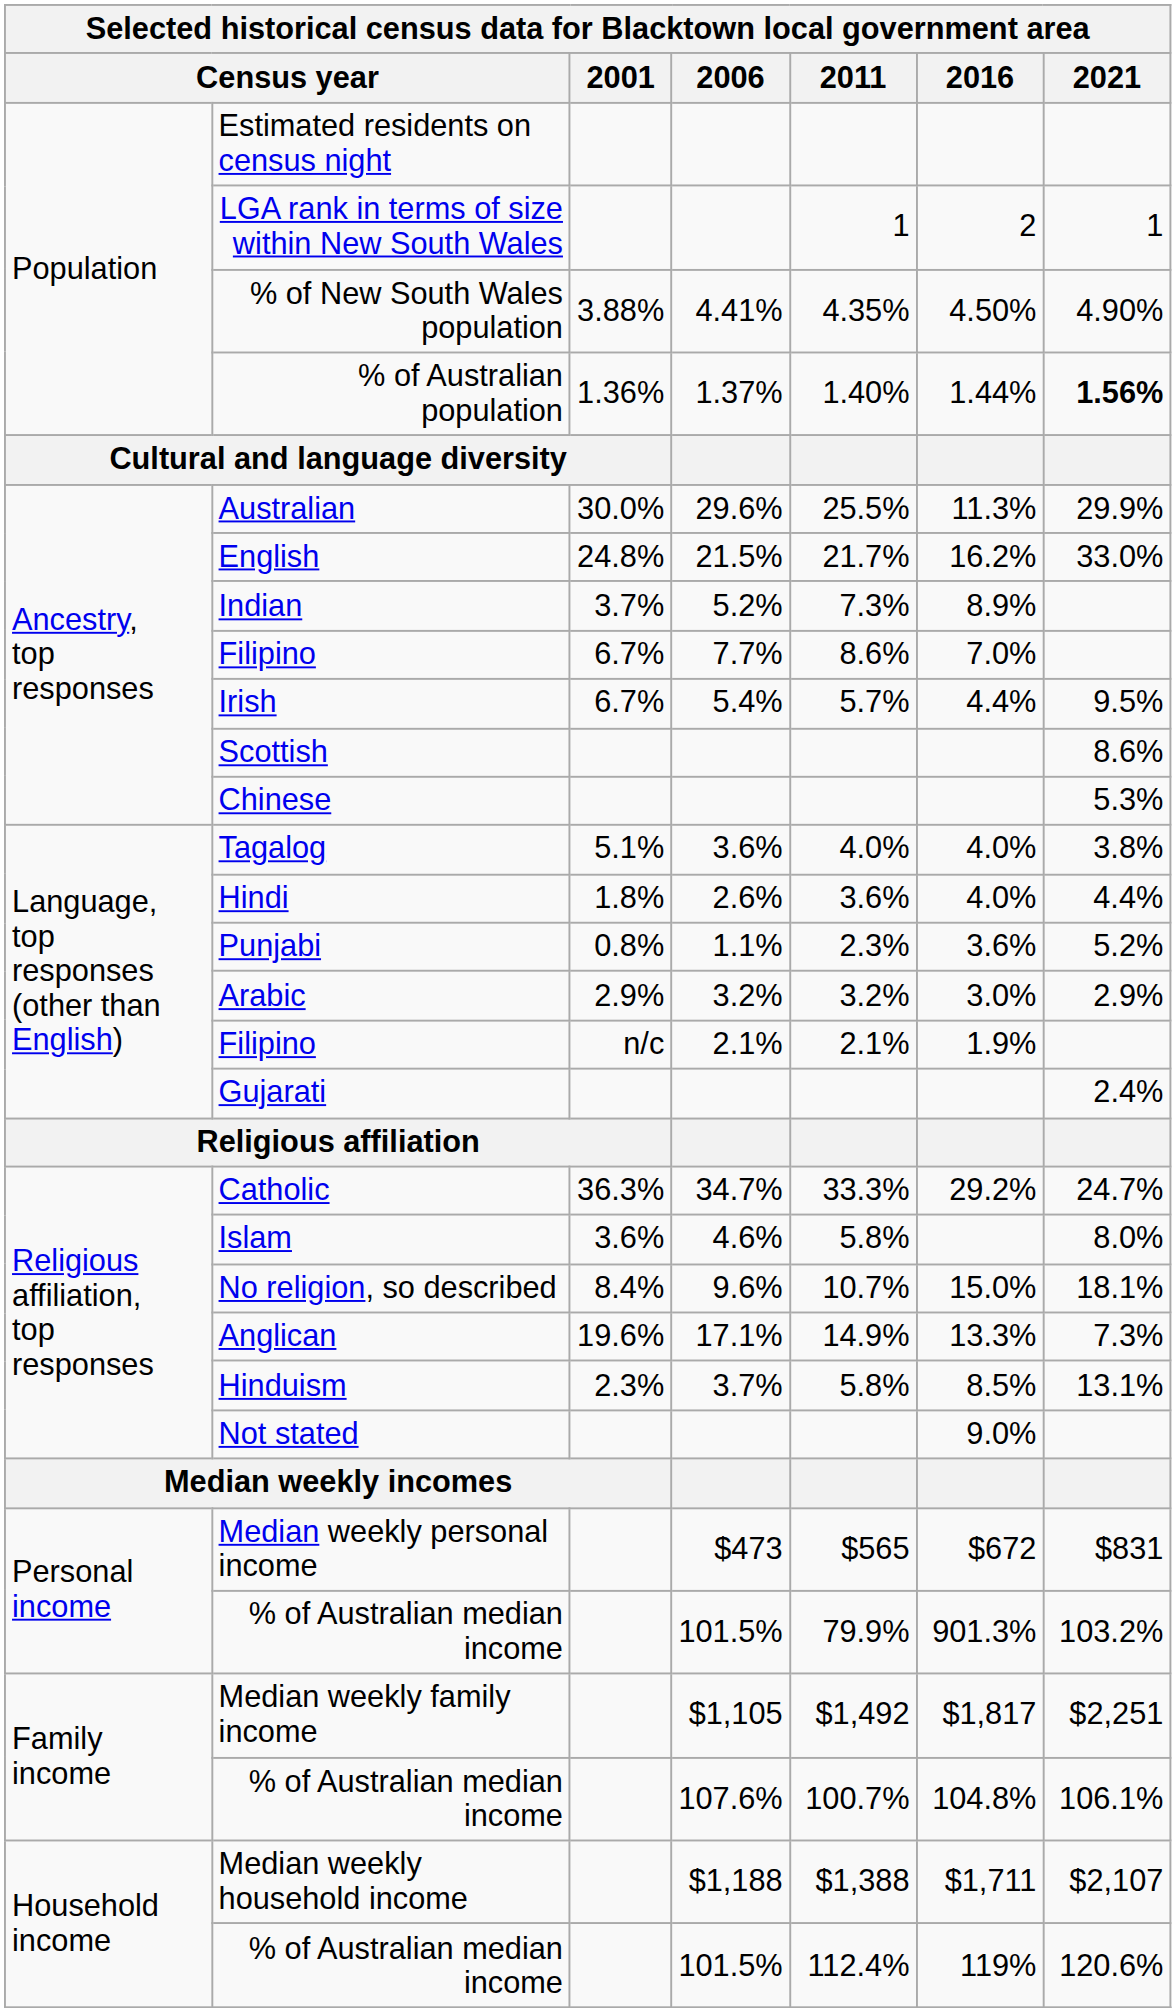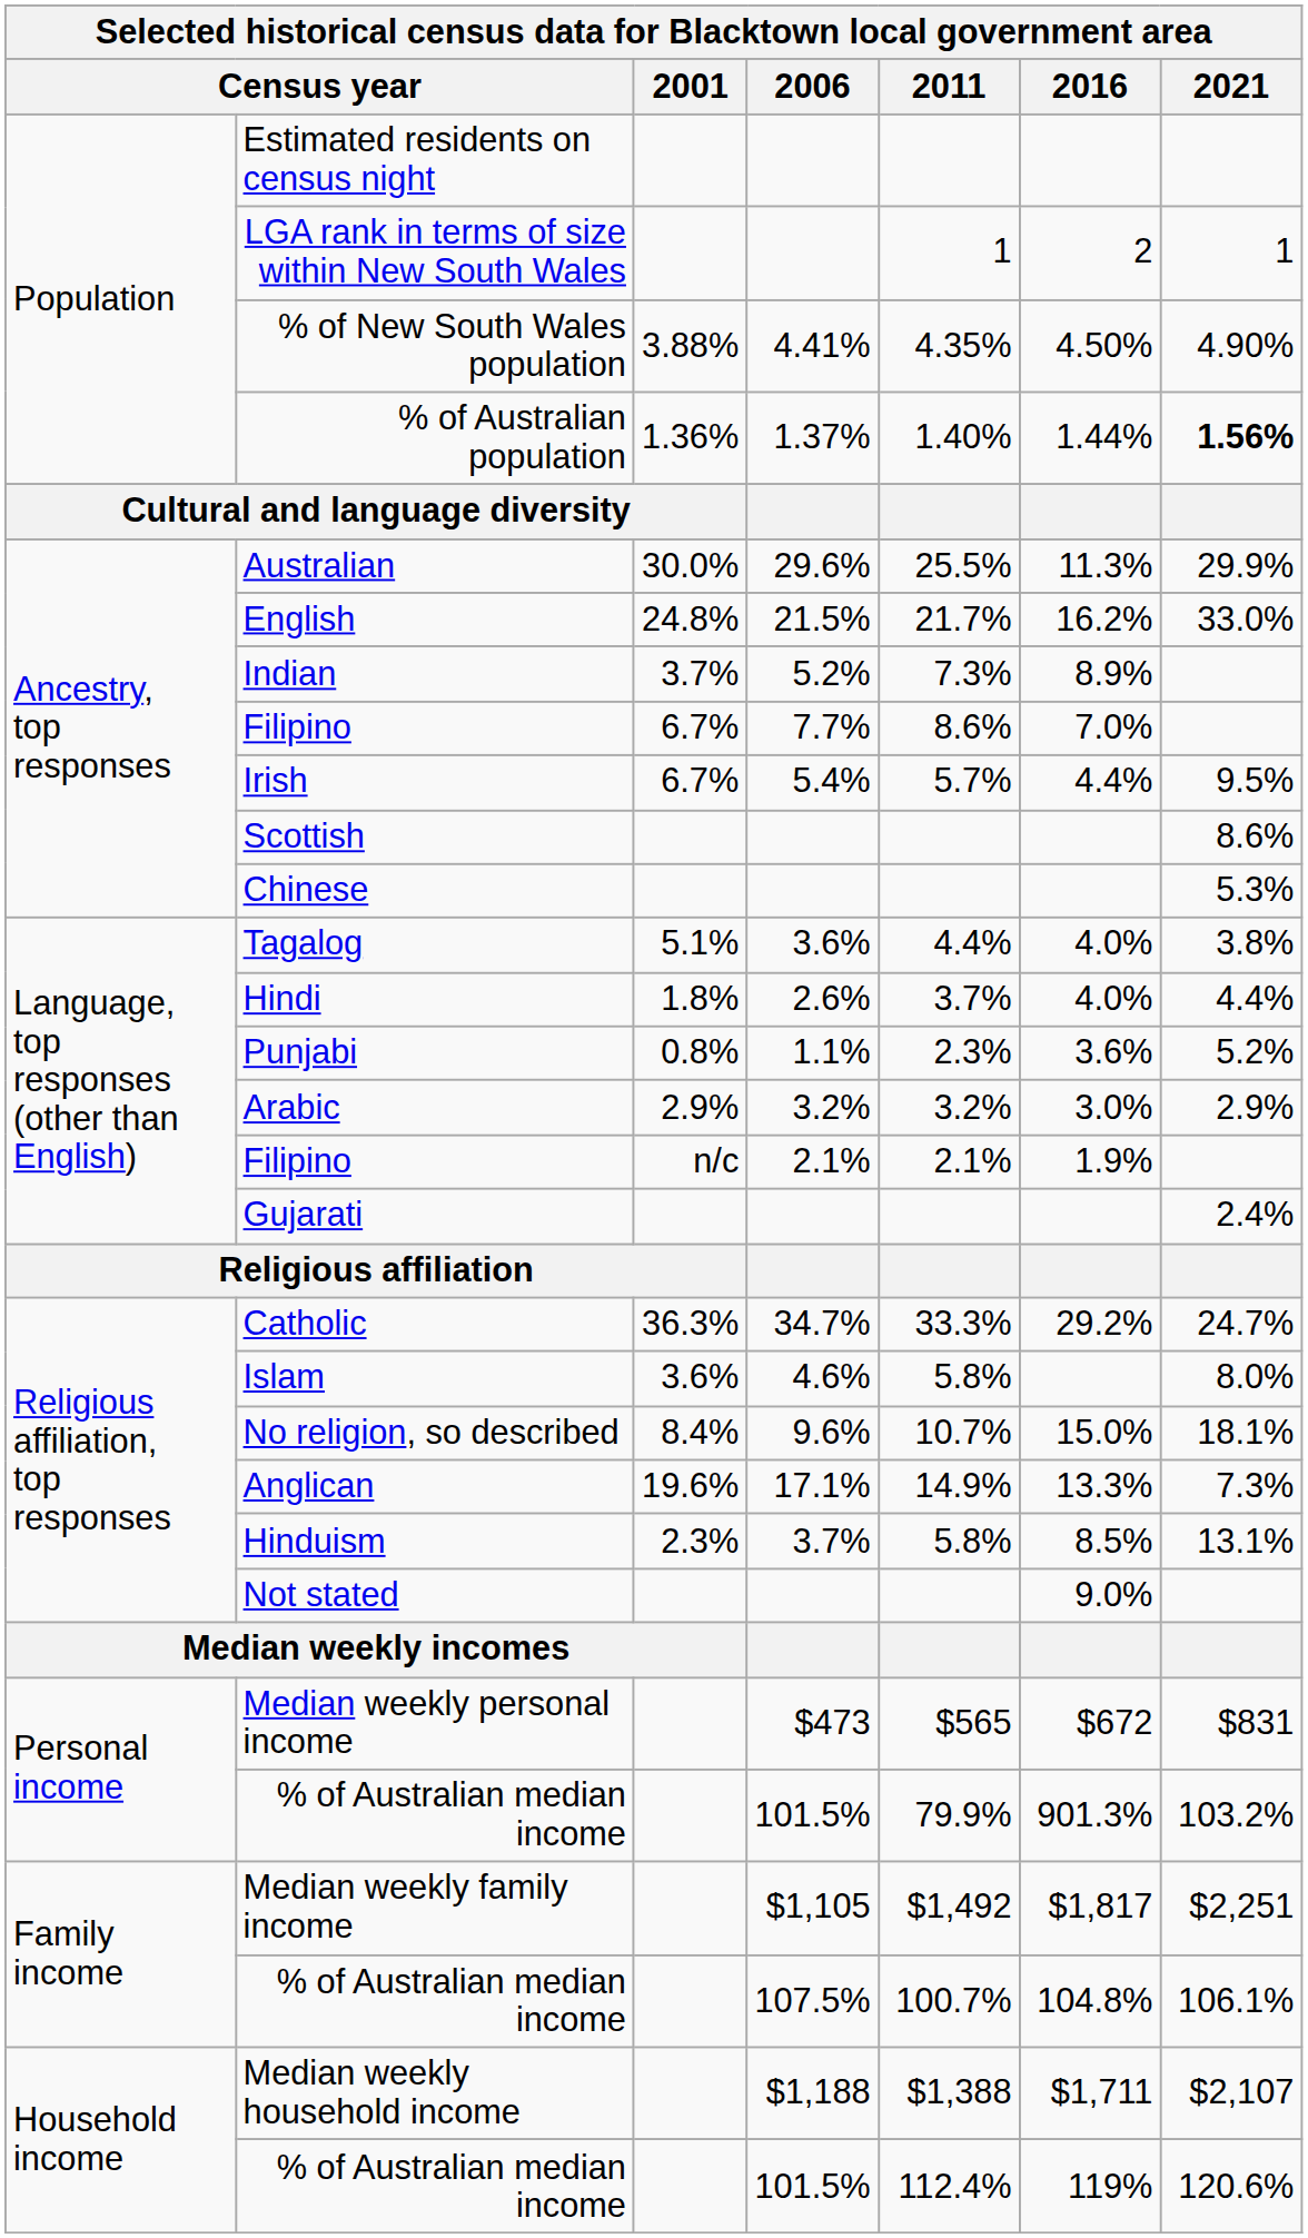Tagalog | 2011: 4.0% -> 4.4%
Hindi | 2011: 3.6% -> 3.7%
Family income / % of Australian median income | 2006: 107.6% -> 107.5%
